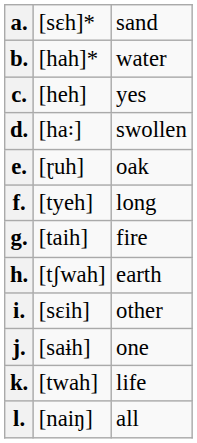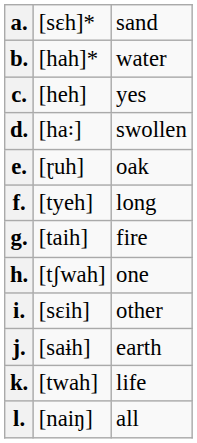h. | column 3: earth -> one
j. | column 3: one -> earth
